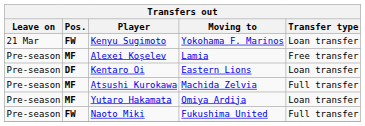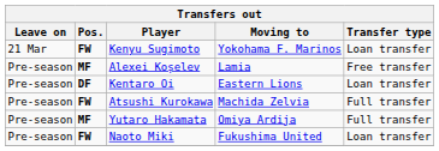Atsushi Kurokawa | Pos.: MF -> FW
Yutaro Hakamata | Transfer type: Loan transfer -> Full transfer
Naoto Miki | Transfer type: Full transfer -> Loan transfer
